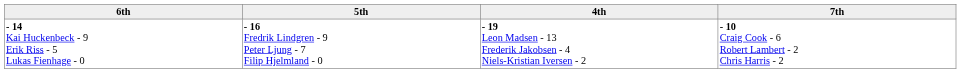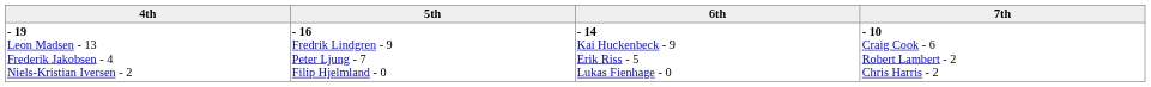columns swapped: 4th <-> 6th
